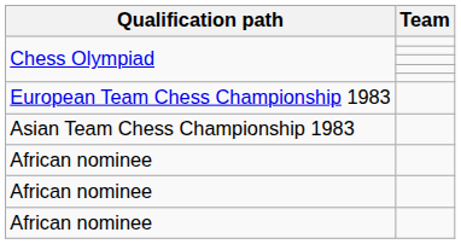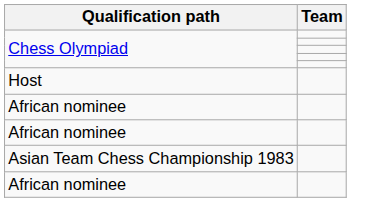row 7 | Qualification path: European Team Chess Championship 1983 -> Host
row 8 | Qualification path: Asian Team Chess Championship 1983 -> African nominee
row 10 | Qualification path: African nominee -> Asian Team Chess Championship 1983
